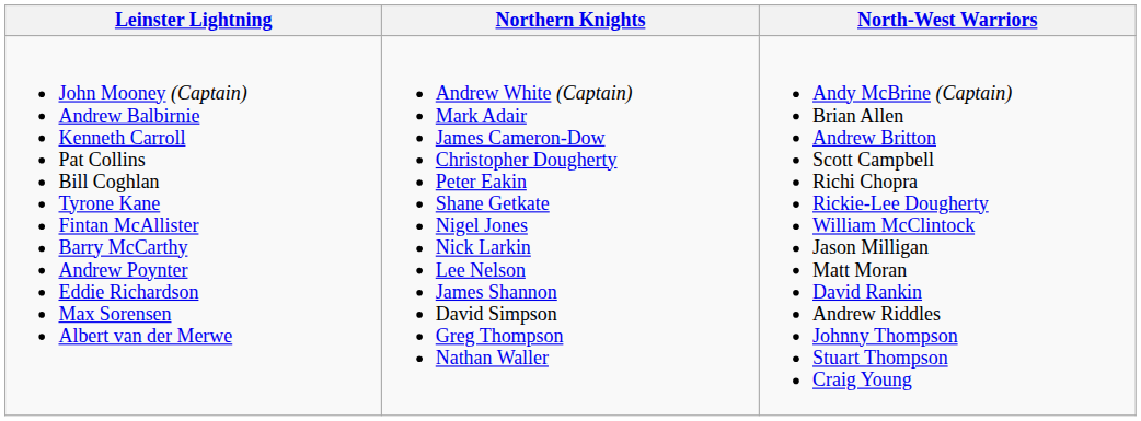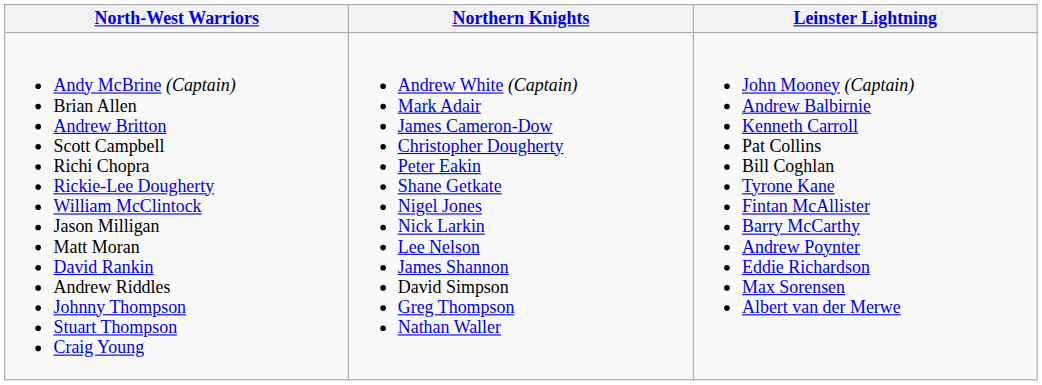columns swapped: Leinster Lightning <-> North-West Warriors
